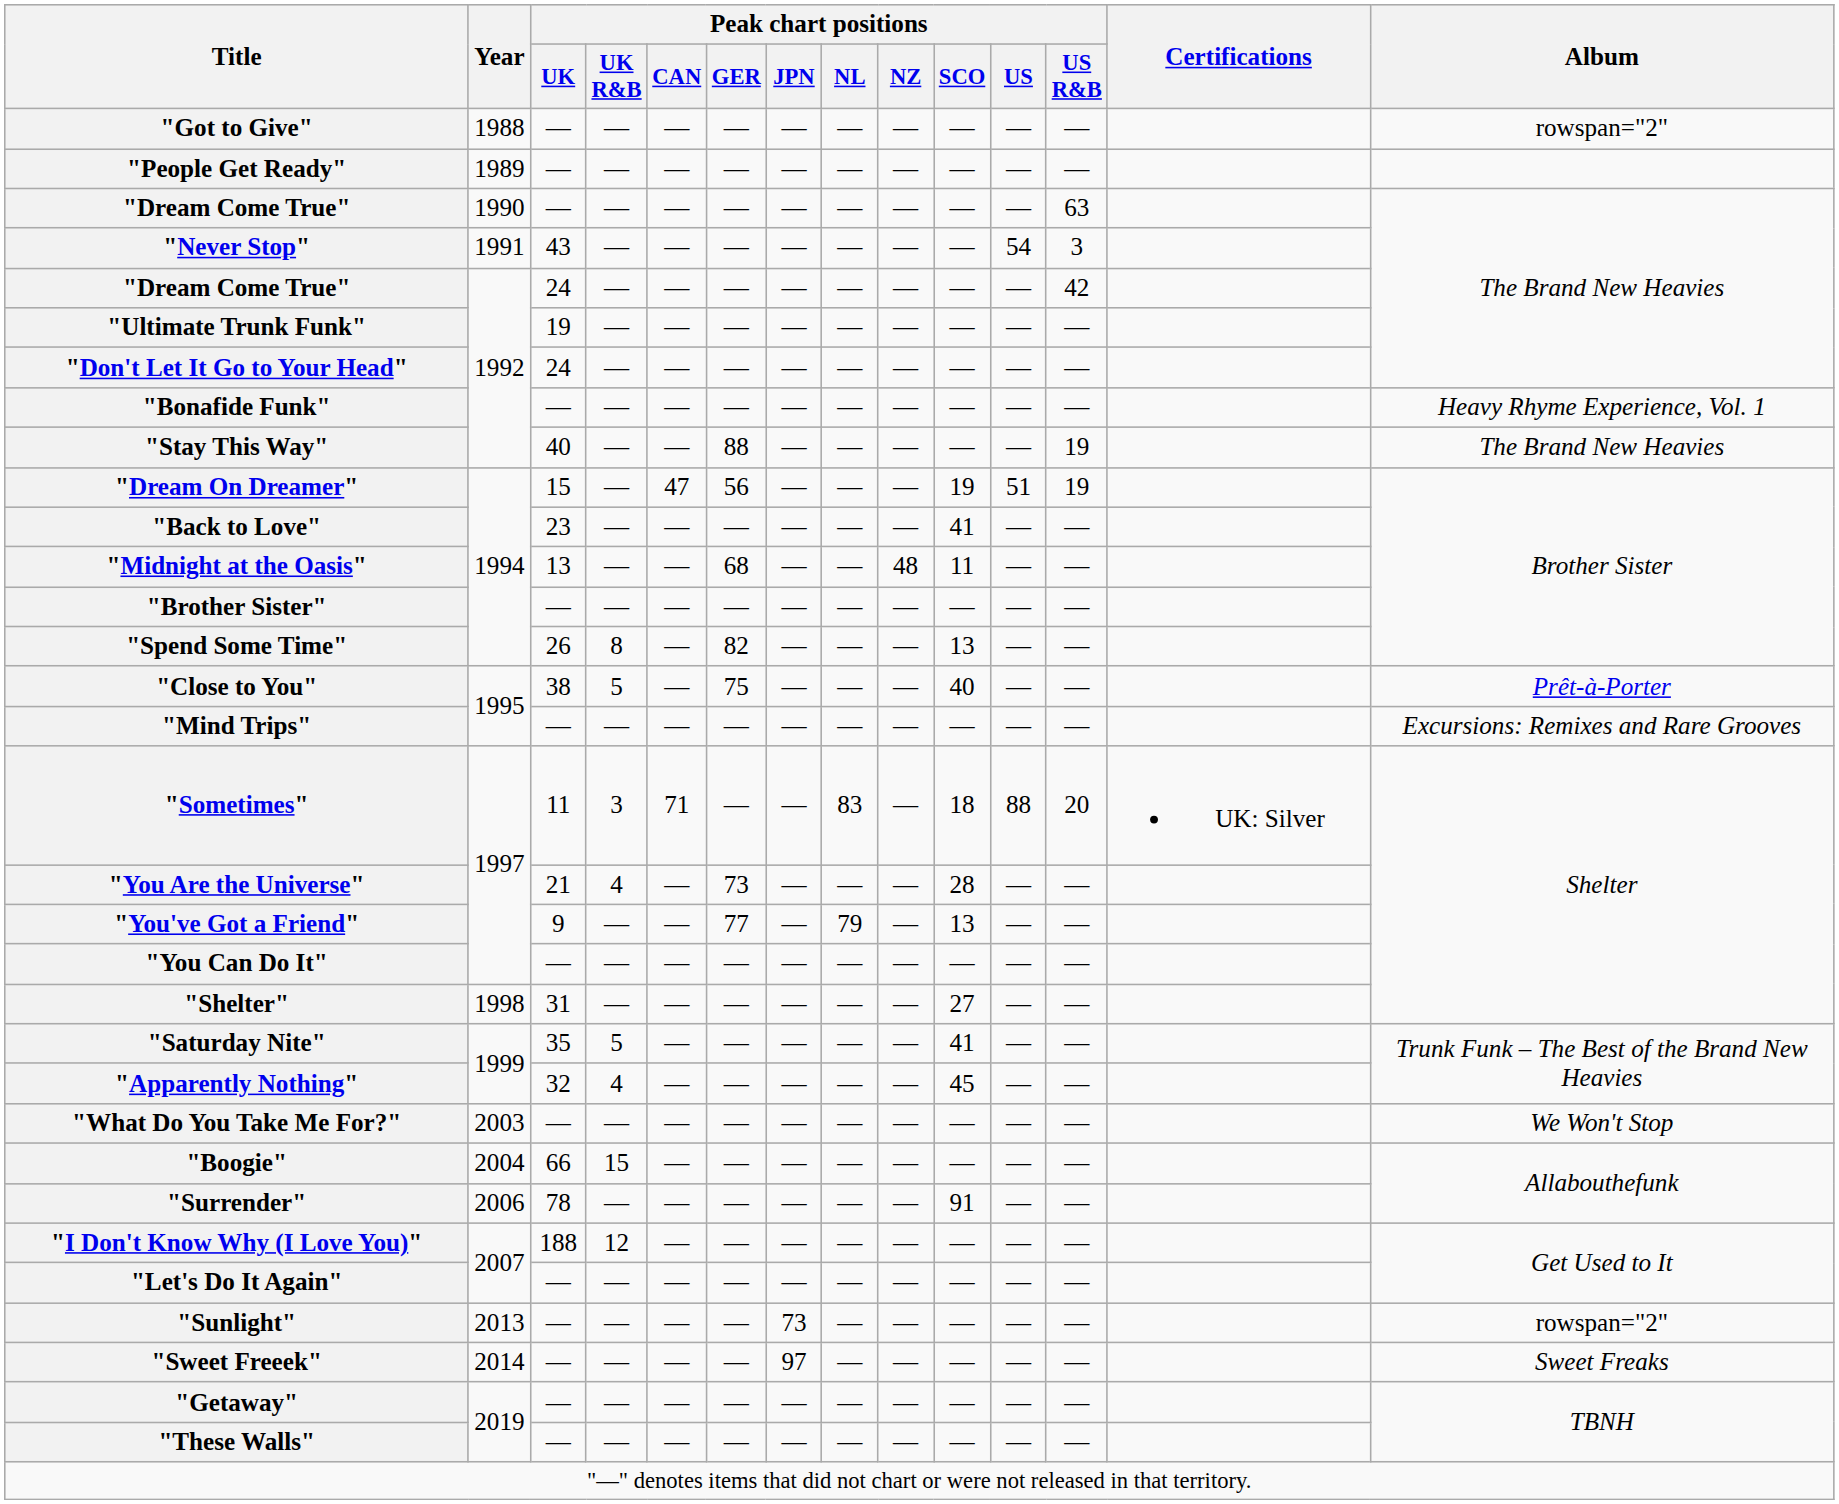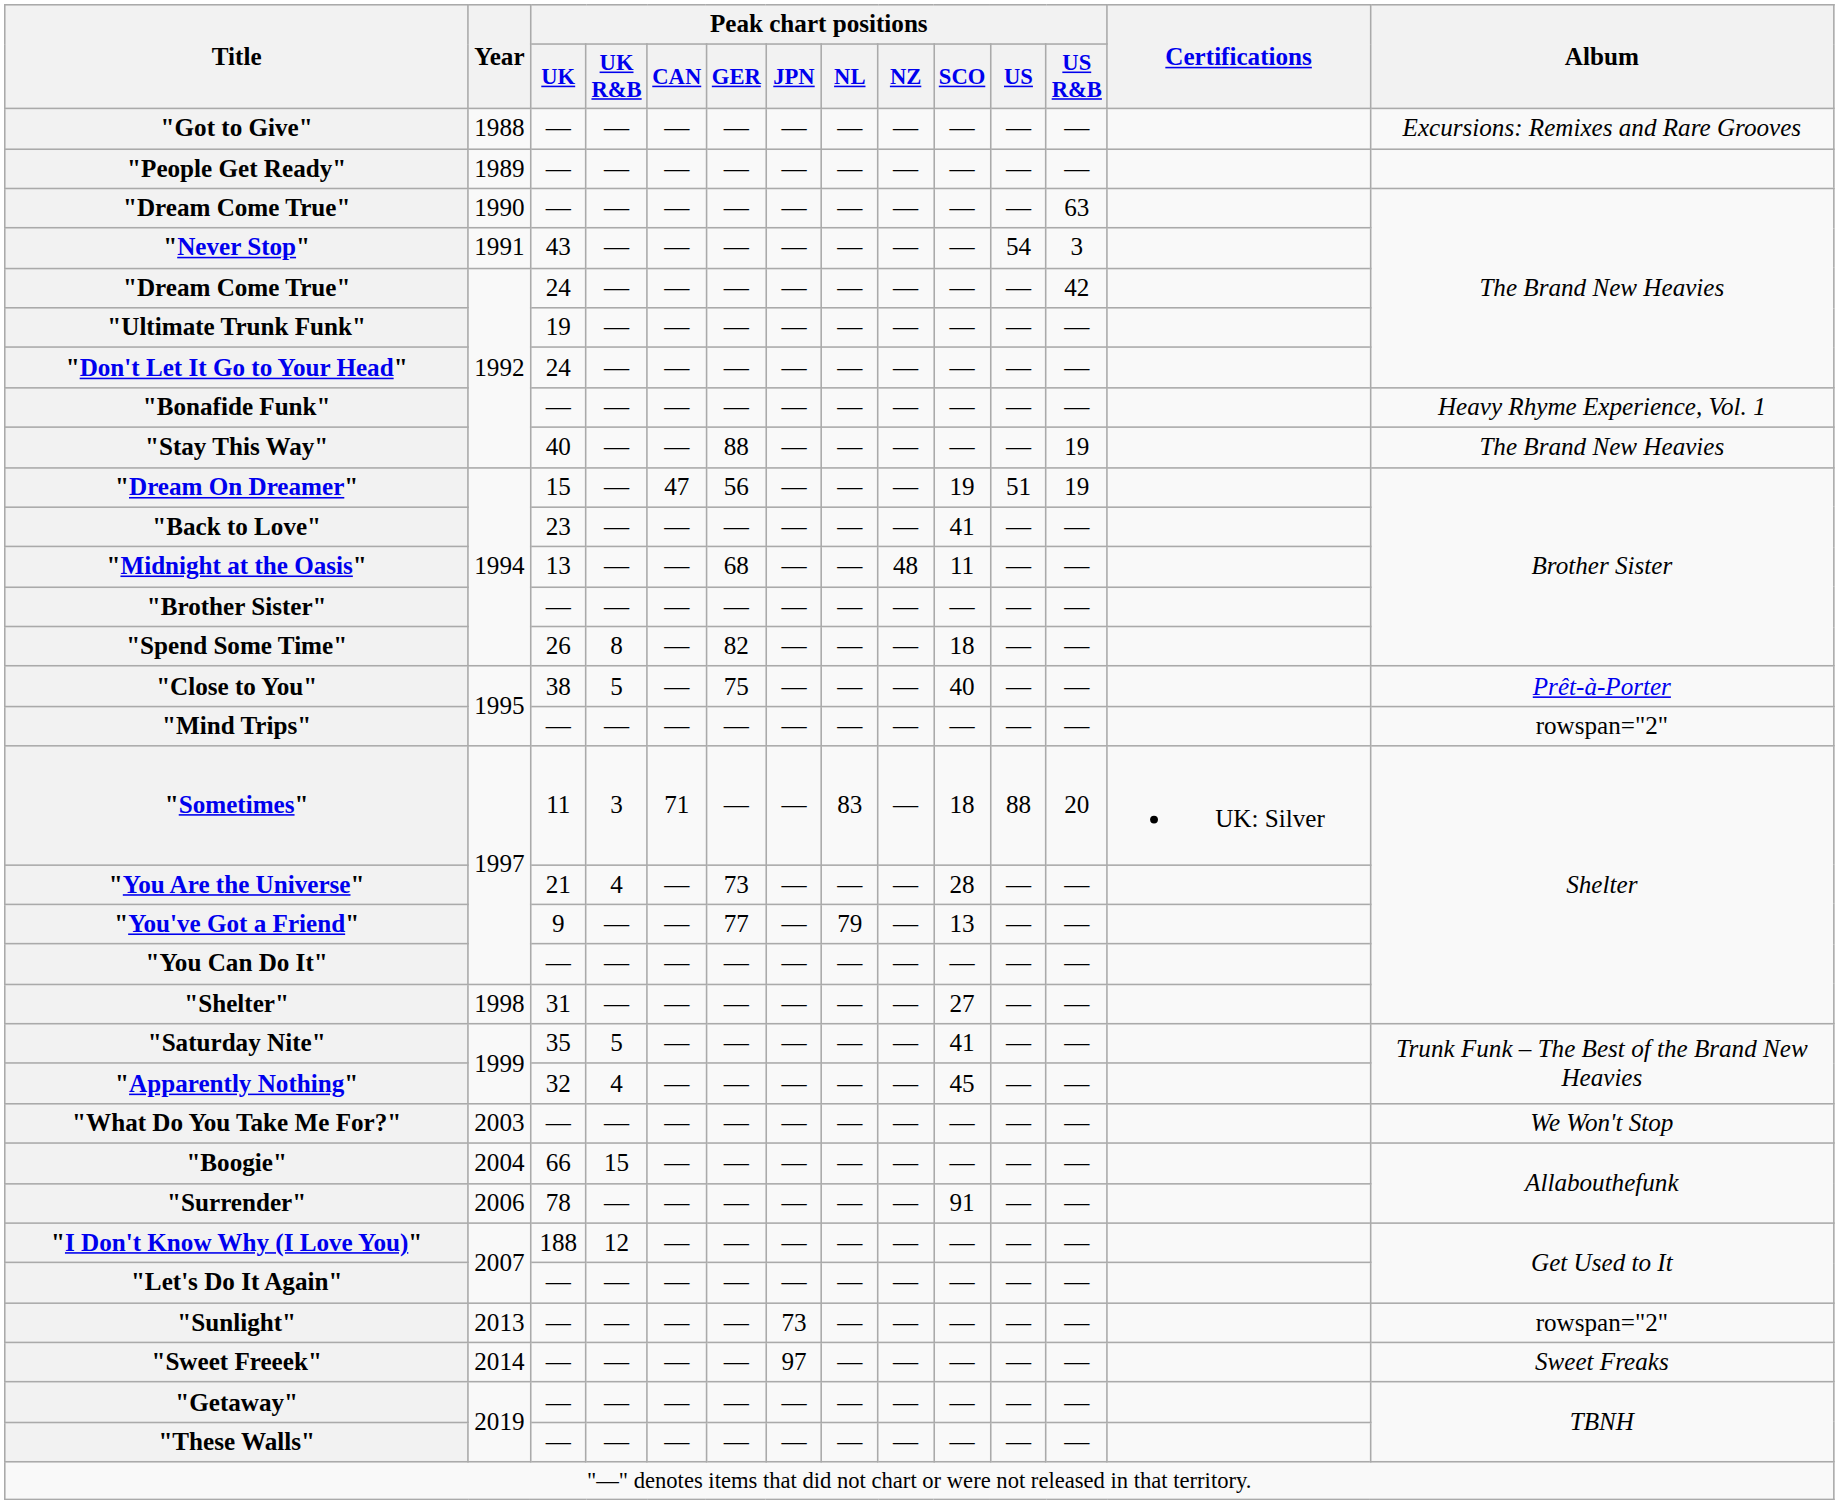"Got to Give" | Album: rowspan="2" -> Excursions: Remixes and Rare Grooves
"Spend Some Time" | Peak chart positions / SCO: 13 -> 18
"Mind Trips" | Album: Excursions: Remixes and Rare Grooves -> rowspan="2"
